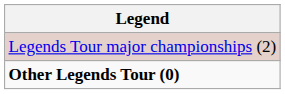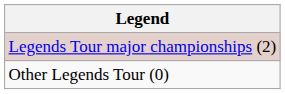row 3 | column 1: bold -> normal
